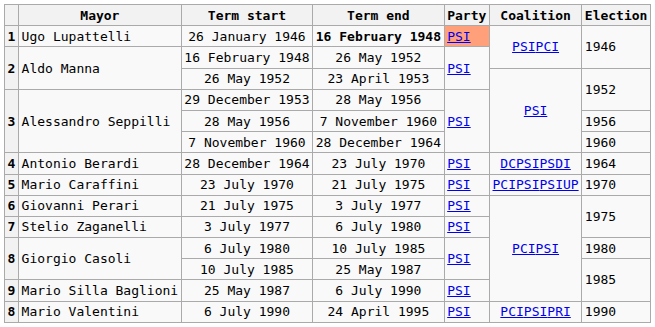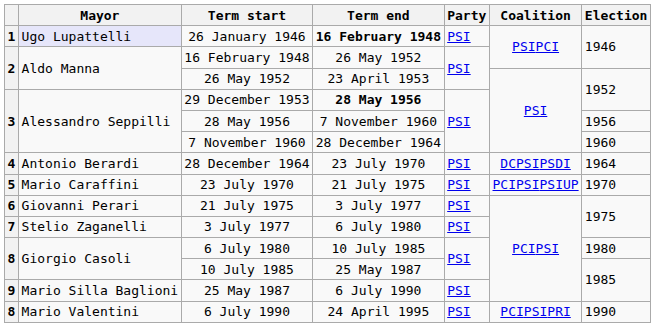26 January 1946 | Mayor: no background -> lavender background
26 January 1946 | Party: lightsalmon background -> no background
29 December 1953 | Term end: normal -> bold
